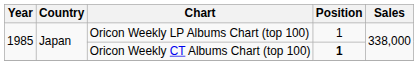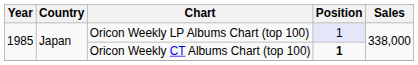Oricon Weekly LP Albums Chart (top 100) | Position: no background -> lavender background
